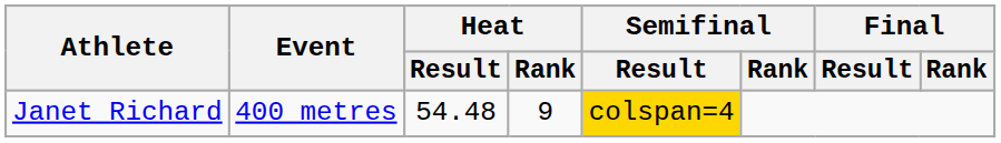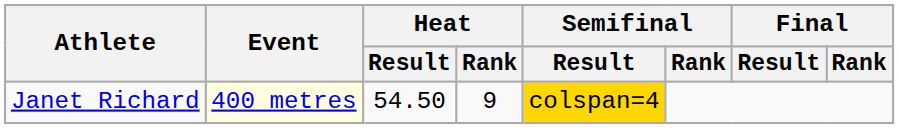Janet Richard | Event: no background -> lightyellow background
Janet Richard | Heat / Result: 54.48 -> 54.50
